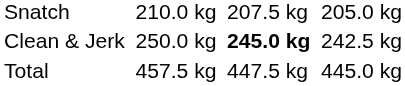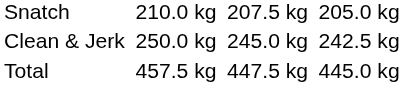Clean & Jerk | column 3: bold -> normal
